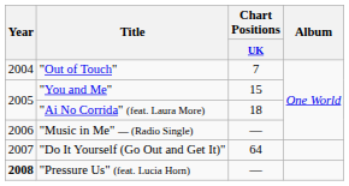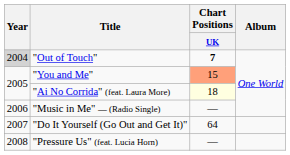"Out of Touch" | Year: no background -> lightgrey background
"Out of Touch" | Chart Positions / UK: normal -> bold
"You and Me" | Chart Positions / UK: no background -> lightsalmon background
"Ai No Corrida" (feat. Laura More) | Chart Positions / UK: no background -> lightyellow background
"Pressure Us" (feat. Lucia Horn) | Year: bold -> normal
